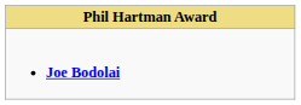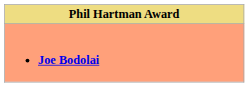row 2 | column 1: no background -> lightsalmon background
